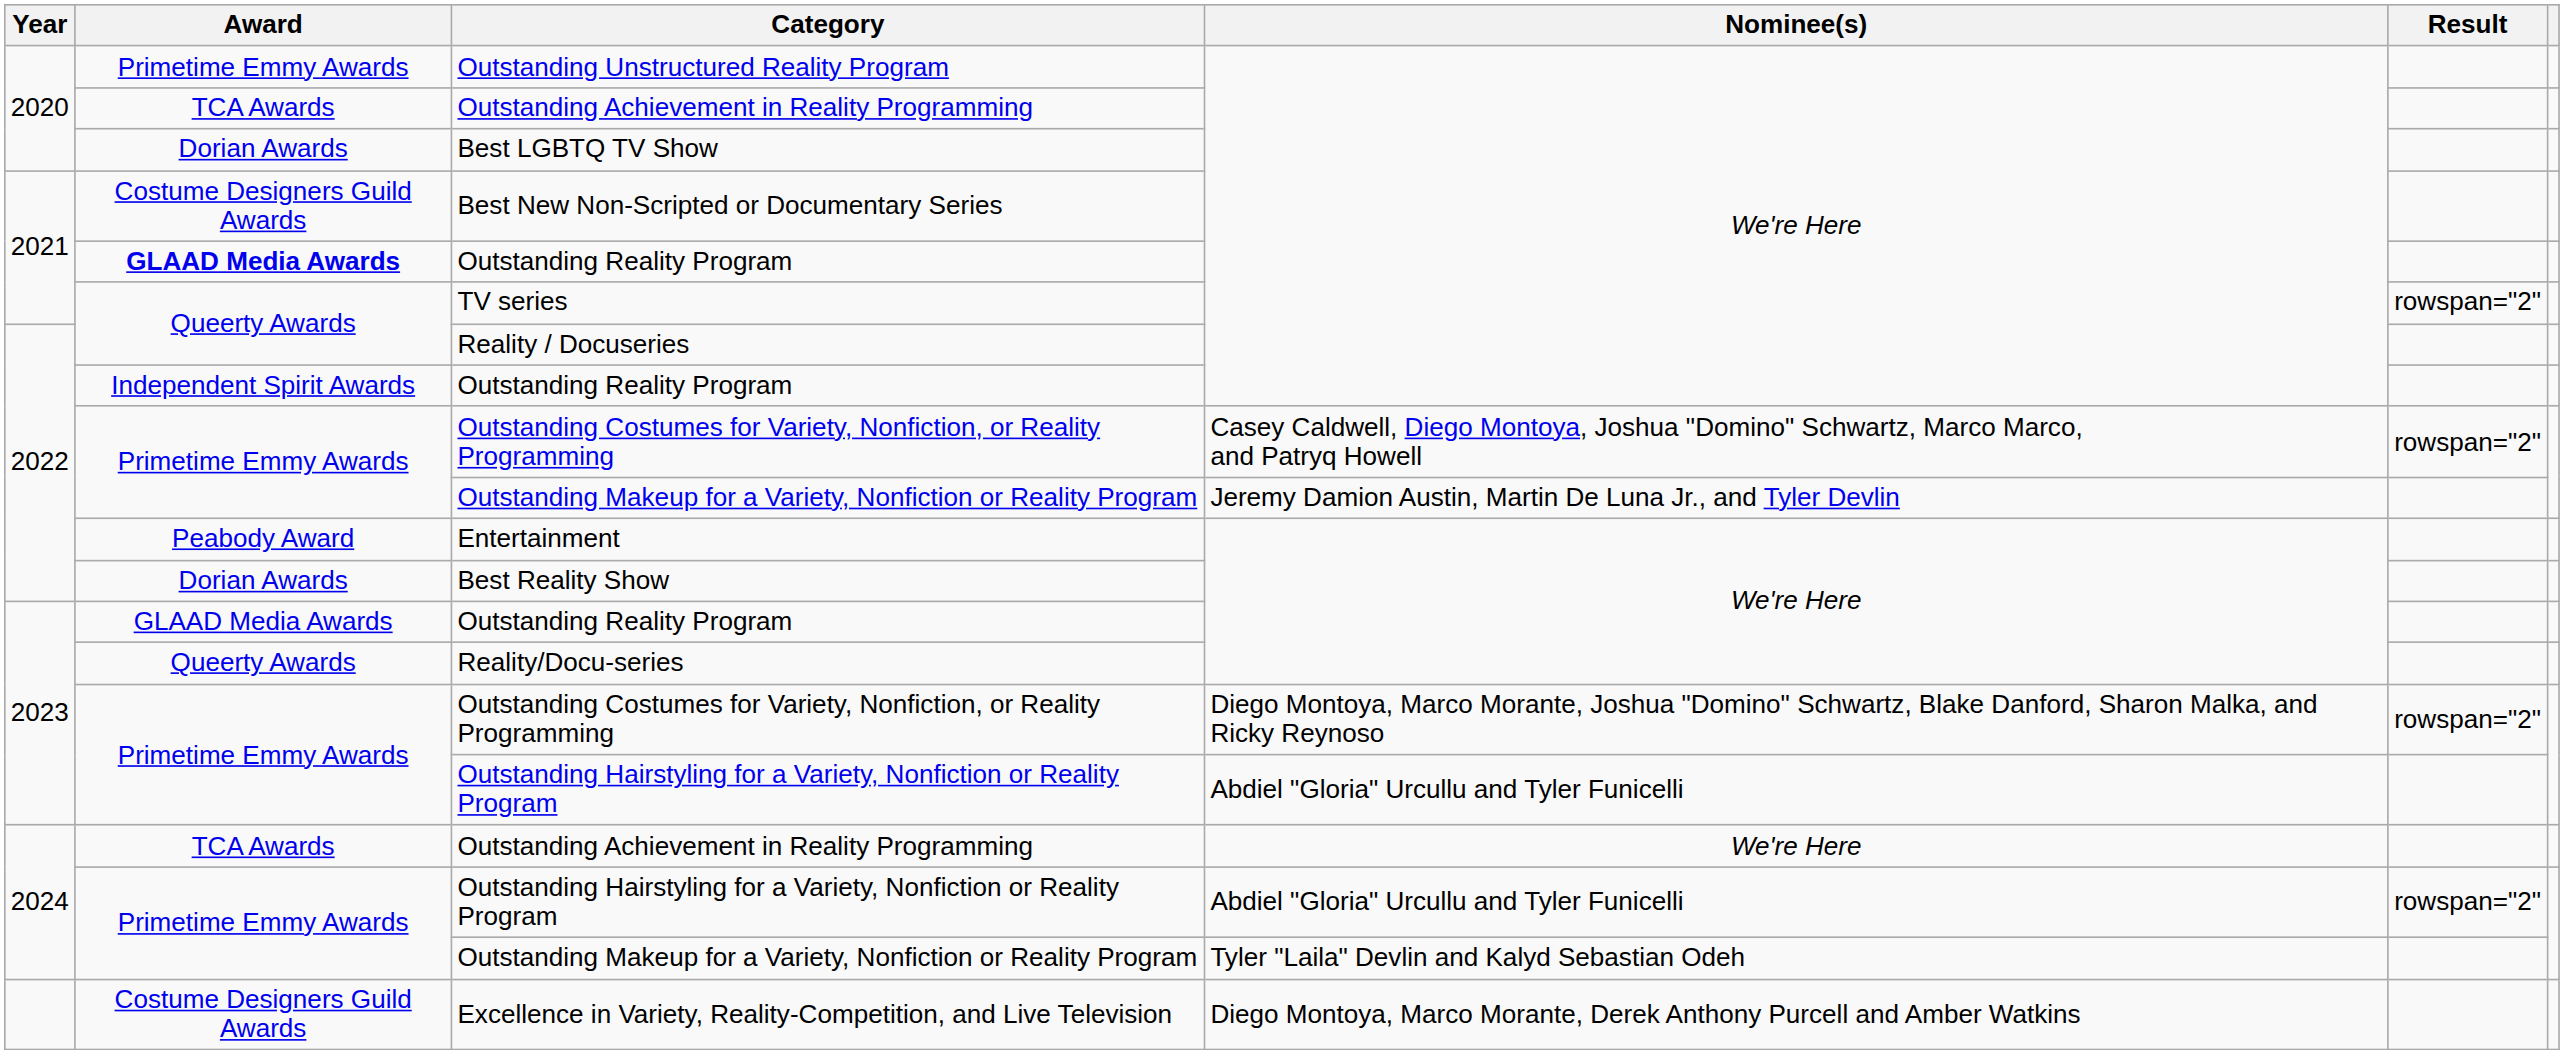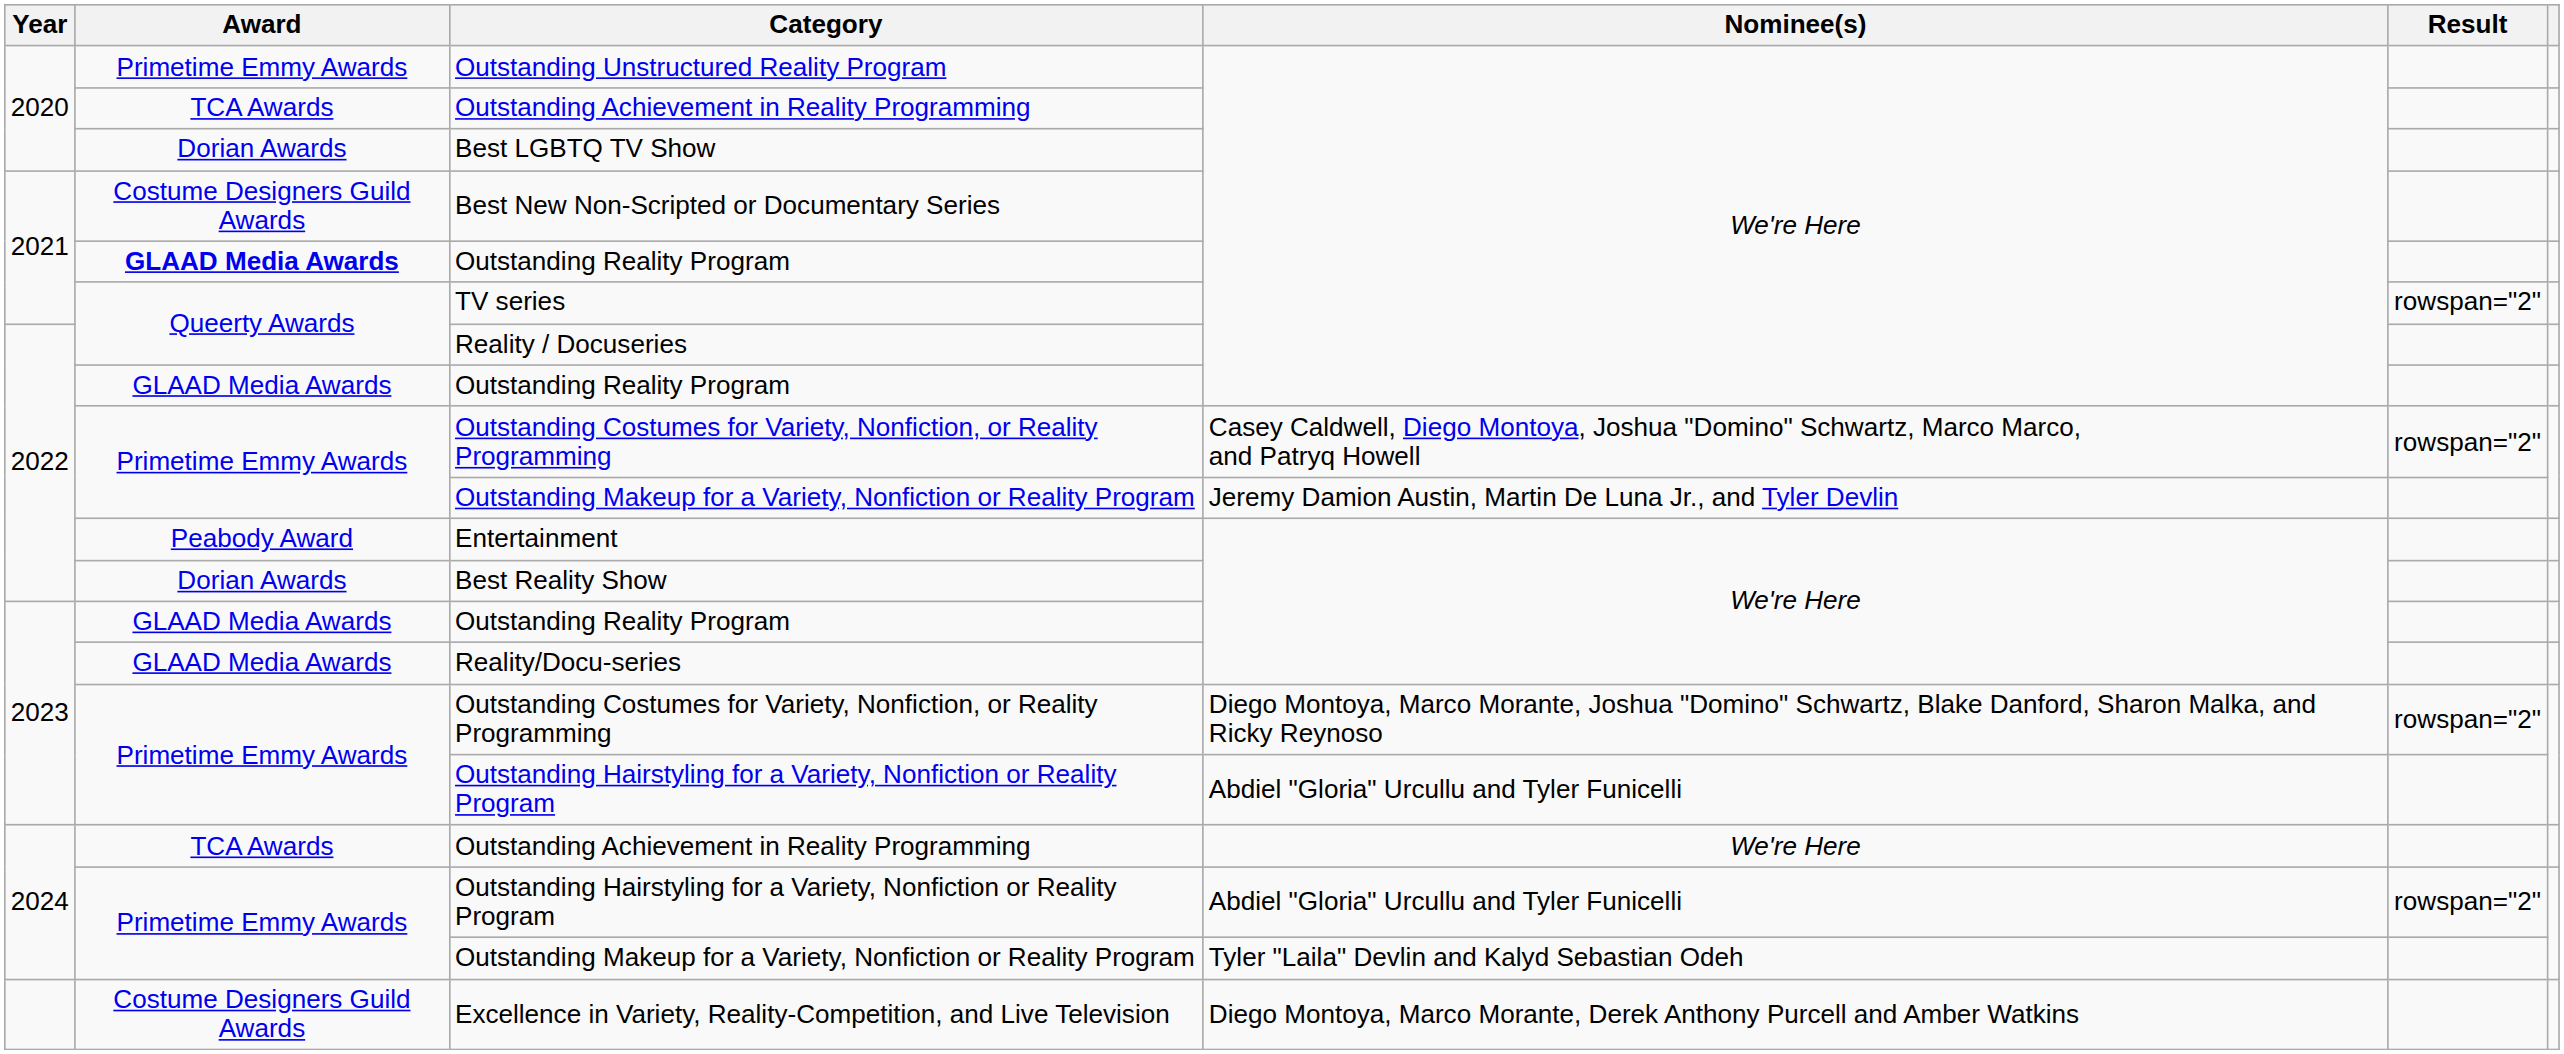2022 / Outstanding Reality Program | Award: Independent Spirit Awards -> GLAAD Media Awards
Reality/Docu-series | Award: Queerty Awards -> GLAAD Media Awards
